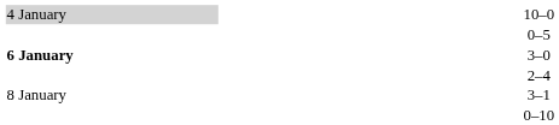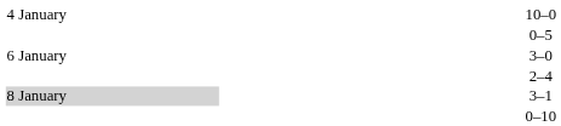10–0 | column 1: lightgrey background -> no background
3–0 | column 1: bold -> normal
3–1 | column 1: no background -> lightgrey background
